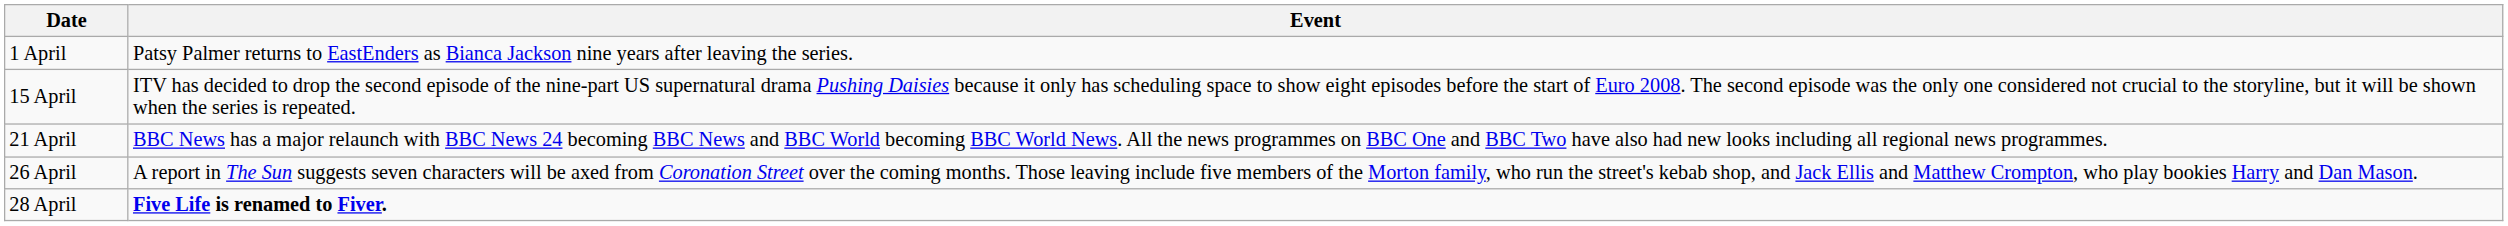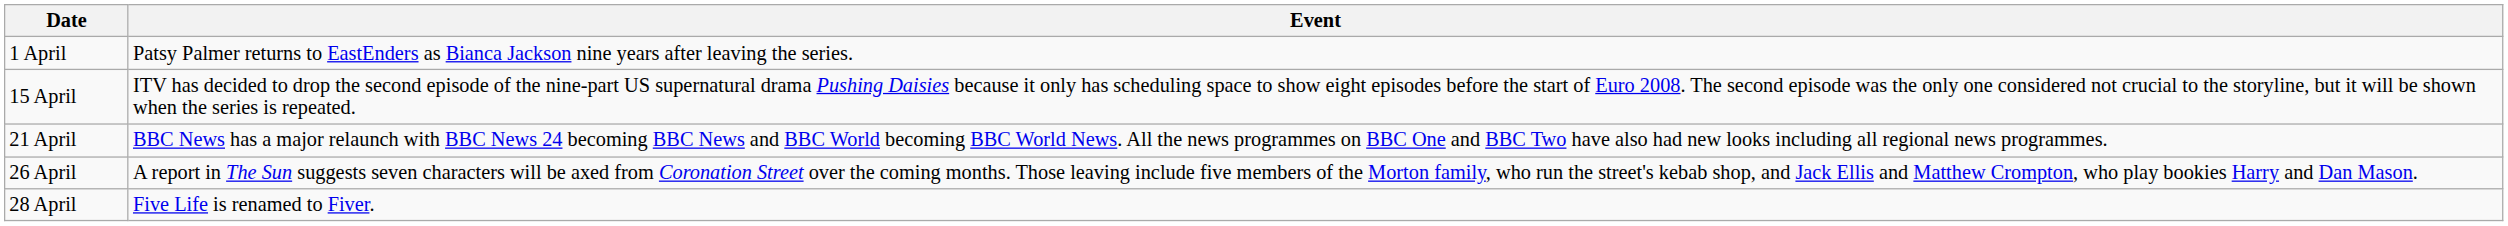28 April | Event: bold -> normal
